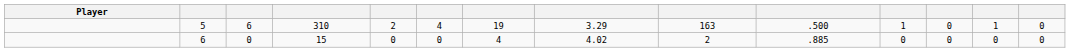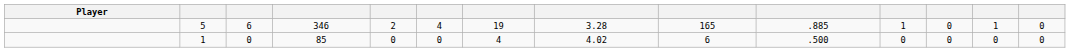row 2 | column 4: 310 -> 346
row 2 | column 8: 3.29 -> 3.28
row 2 | column 9: 163 -> 165
row 2 | column 10: .500 -> .885
row 3 | column 2: 6 -> 1
row 3 | column 4: 15 -> 85
row 3 | column 9: 2 -> 6
row 3 | column 10: .885 -> .500
